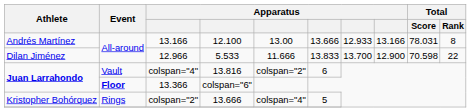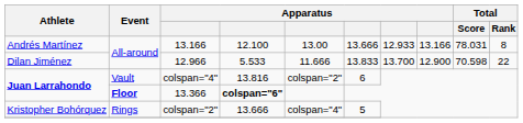13.366 | column 4: normal -> bold
